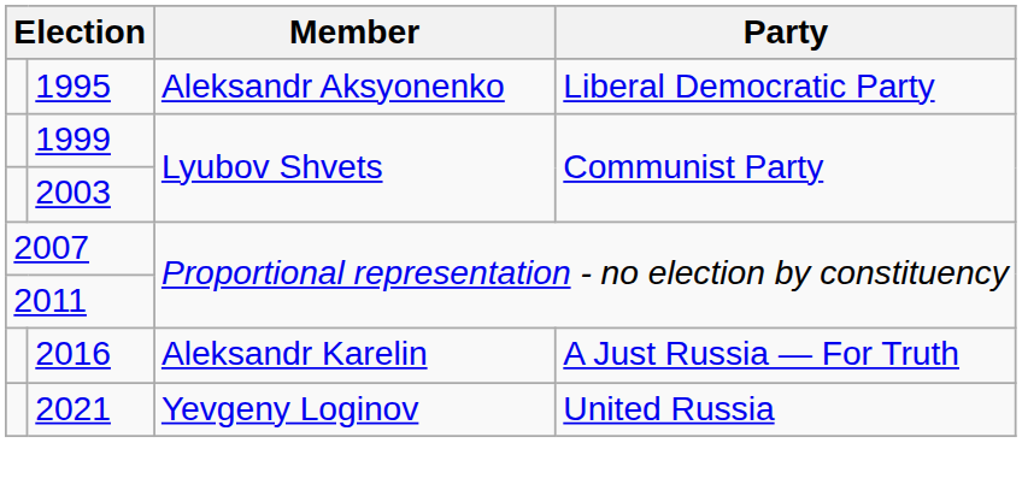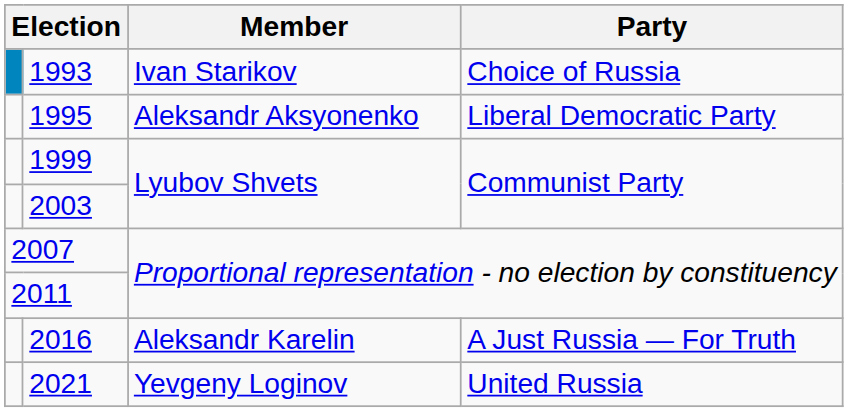+ row: 1993 | Ivan Starikov | Choice of Russia
